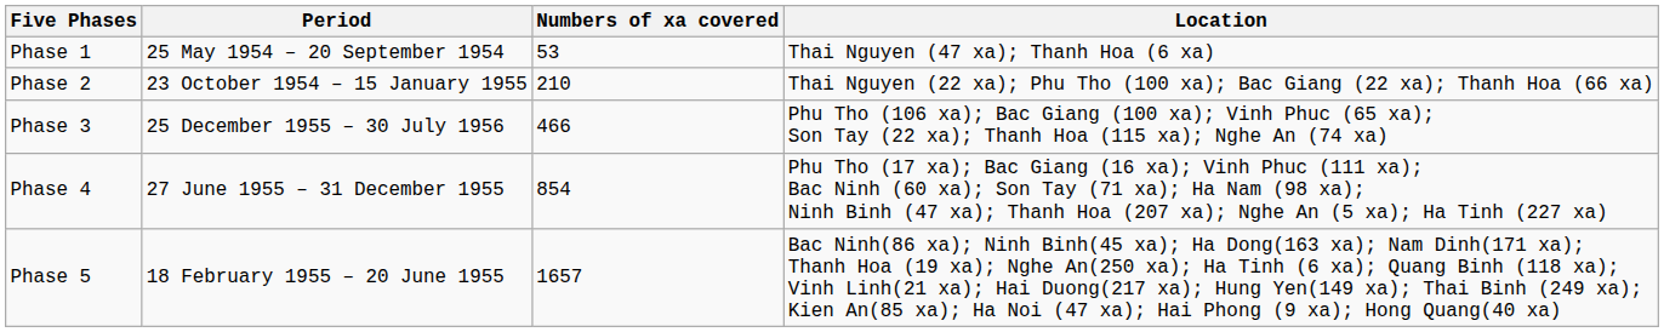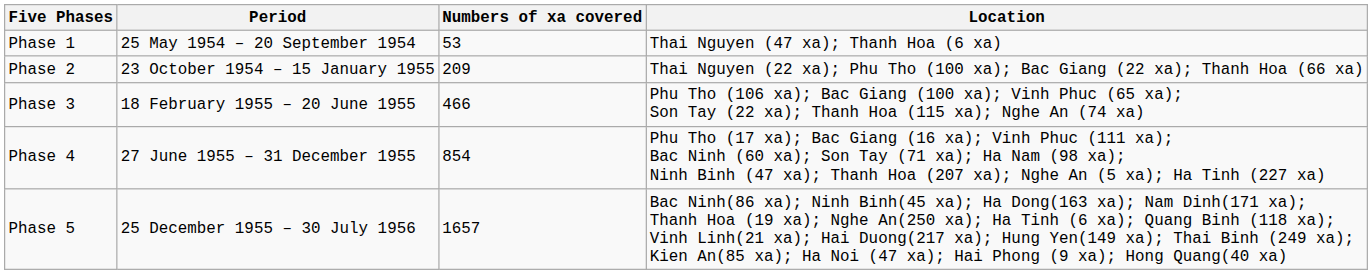Phase 2 | Numbers of xa covered: 210 -> 209
Phase 3 | Period: 25 December 1955 – 30 July 1956 -> 18 February 1955 – 20 June 1955
Phase 5 | Period: 18 February 1955 – 20 June 1955 -> 25 December 1955 – 30 July 1956
